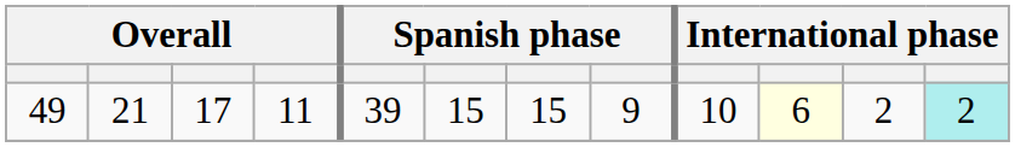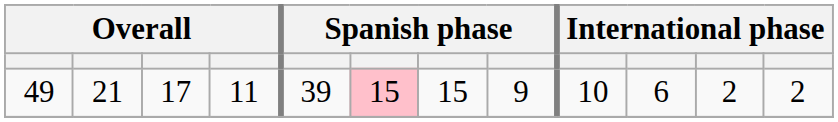49 | column 6: no background -> pink background
49 | column 10: lightyellow background -> no background
49 | column 12: paleturquoise background -> no background
